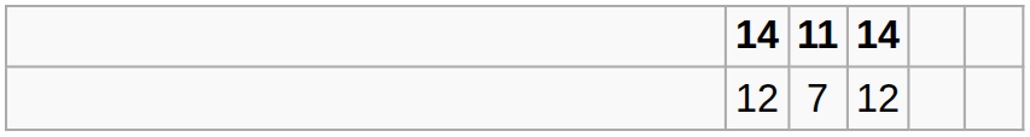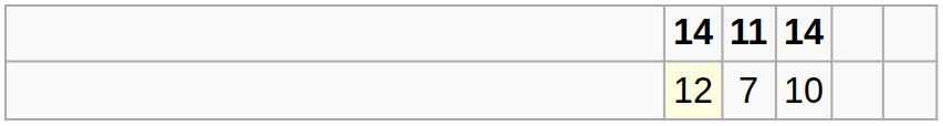row 2 | column 2: no background -> lightyellow background
row 2 | column 4: 12 -> 10
